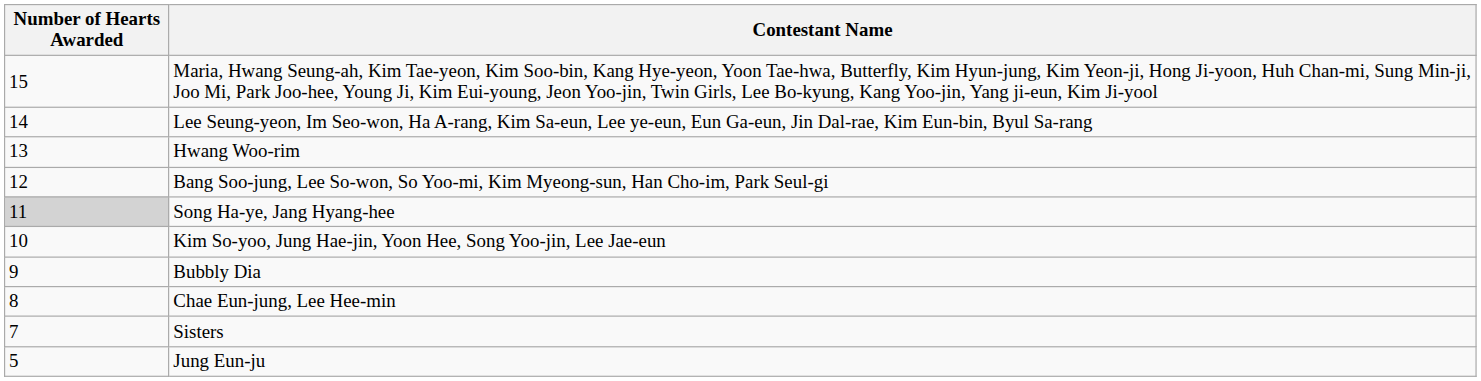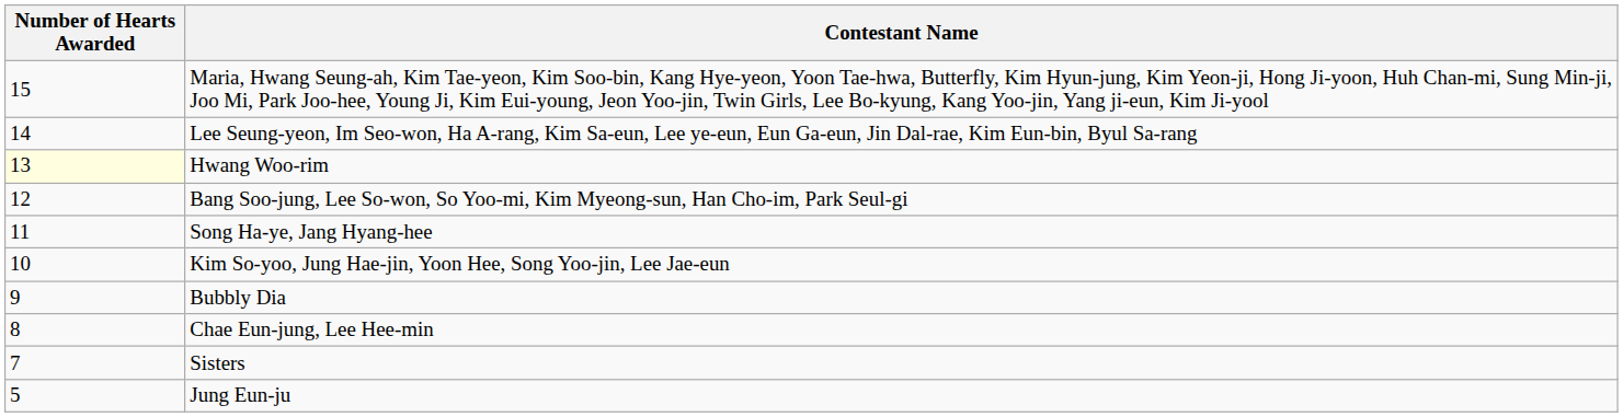Hwang Woo-rim | Number of Hearts Awarded: no background -> lightyellow background
Song Ha-ye, Jang Hyang-hee | Number of Hearts Awarded: lightgrey background -> no background
